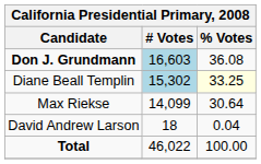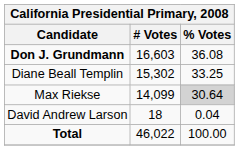Don J. Grundmann | # Votes: lightblue background -> no background
Diane Beall Templin | # Votes: lightblue background -> no background
Diane Beall Templin | % Votes: lightyellow background -> no background
Max Riekse | % Votes: no background -> lightgrey background
